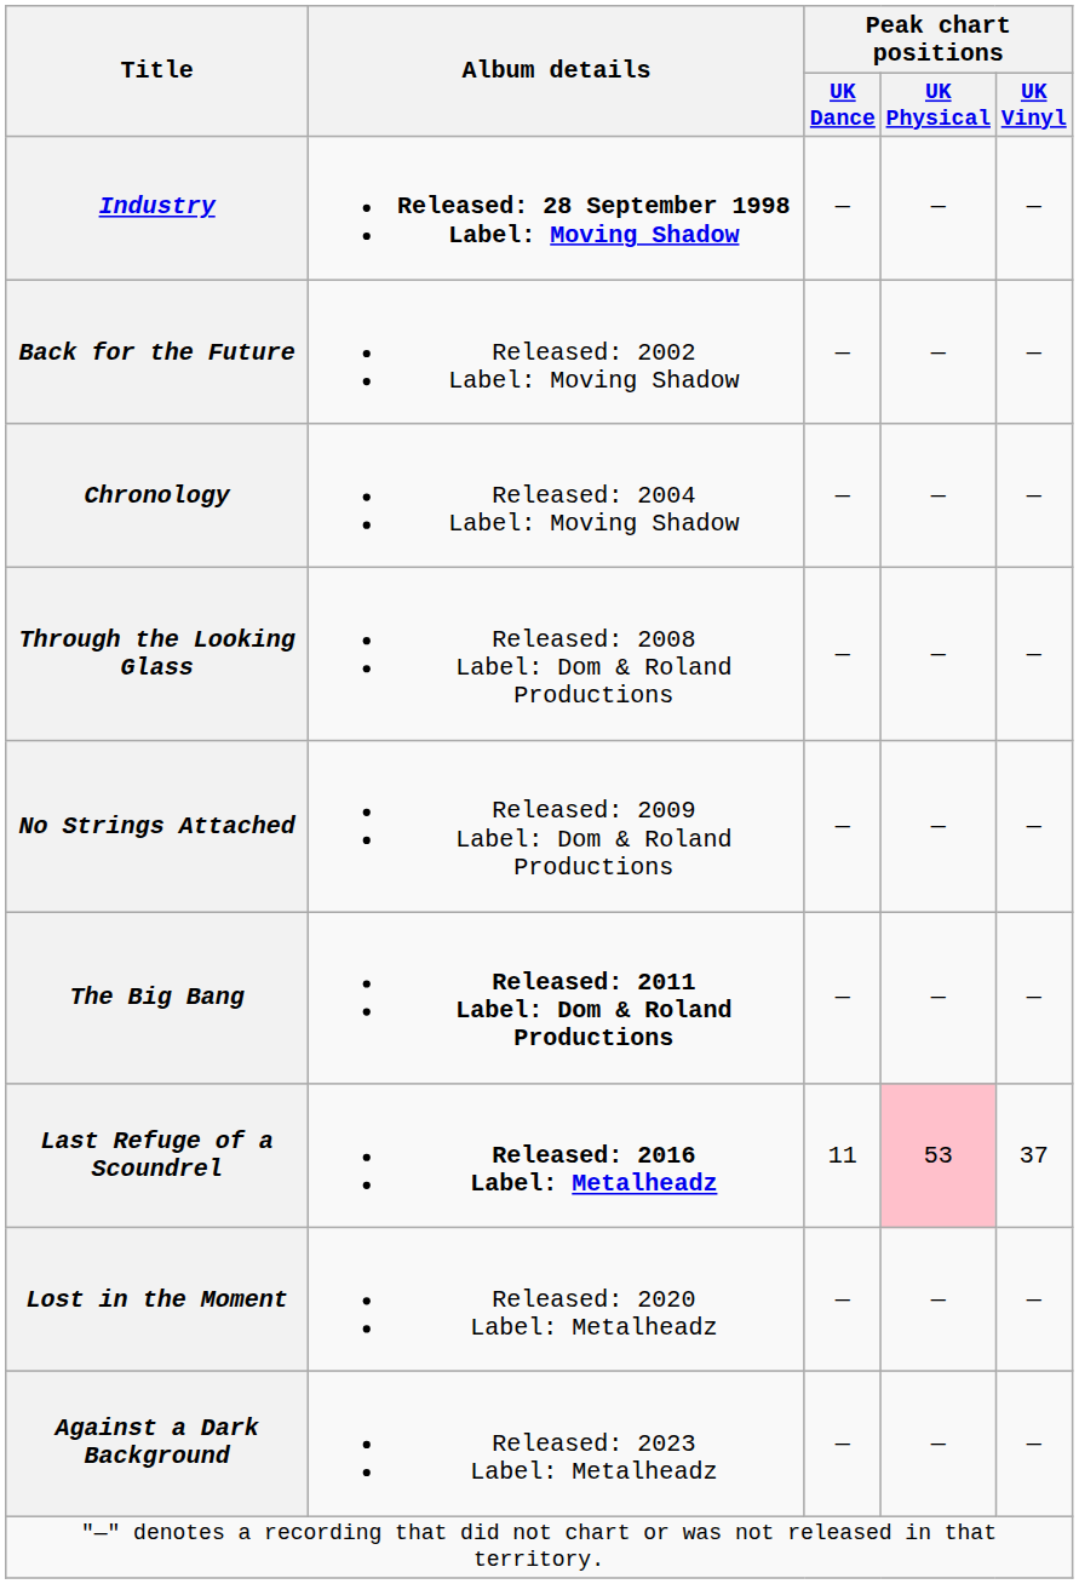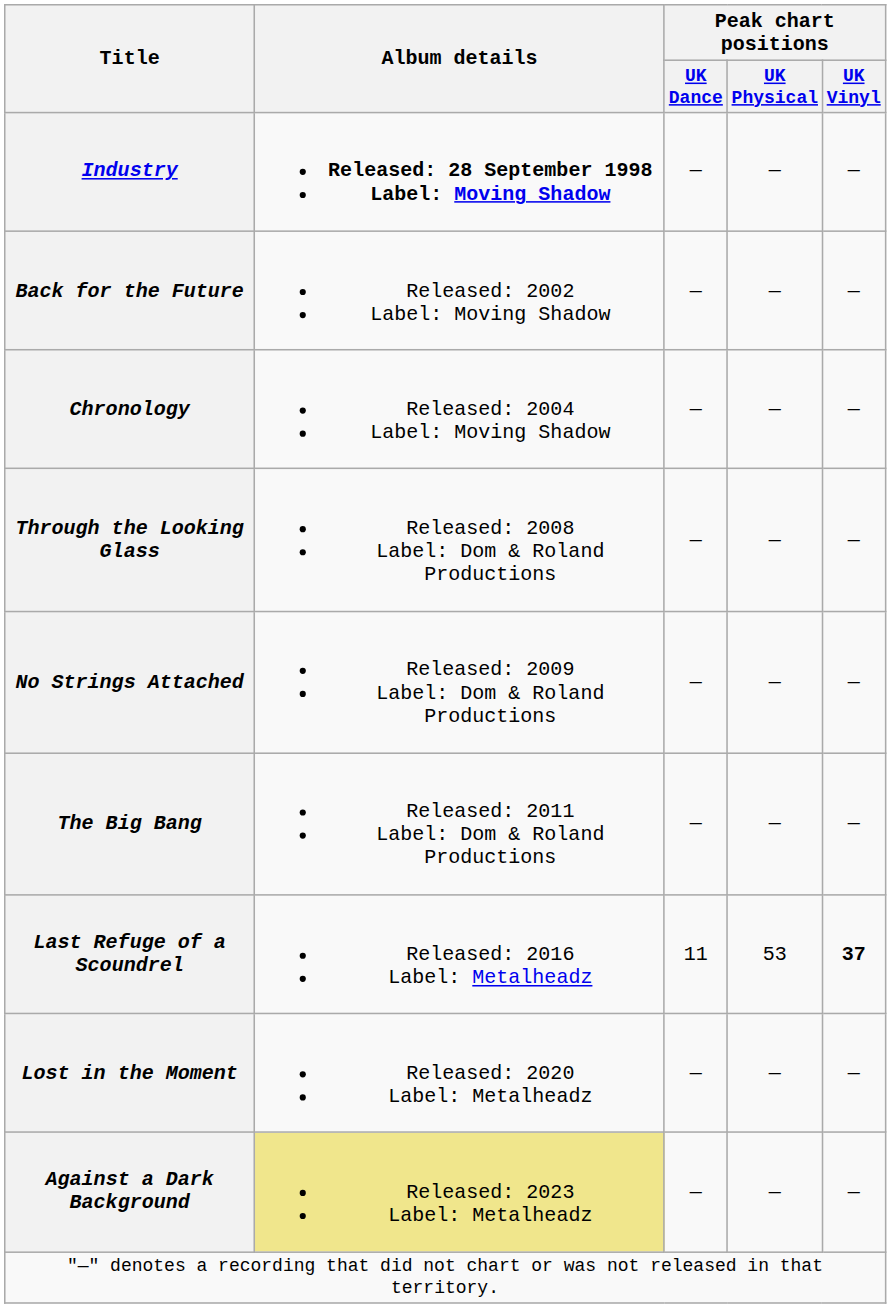The Big Bang | Album details: bold -> normal
Last Refuge of a Scoundrel | Album details: bold -> normal
Last Refuge of a Scoundrel | Peak chart positions / UK Physical: pink background -> no background
Last Refuge of a Scoundrel | Peak chart positions / UK Vinyl: normal -> bold
Against a Dark Background | Album details: no background -> khaki background
